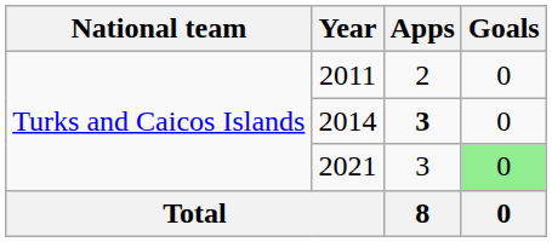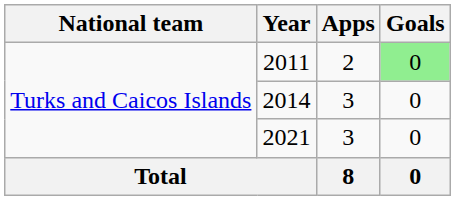2011 | Goals: no background -> lightgreen background
2014 | Apps: bold -> normal
2021 | Goals: lightgreen background -> no background
